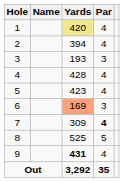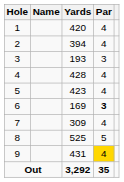1 | Yards: khaki background -> no background
6 | Yards: lightsalmon background -> no background
6 | Par: normal -> bold
7 | Par: bold -> normal
9 | Yards: bold -> normal
9 | Par: no background -> gold background
